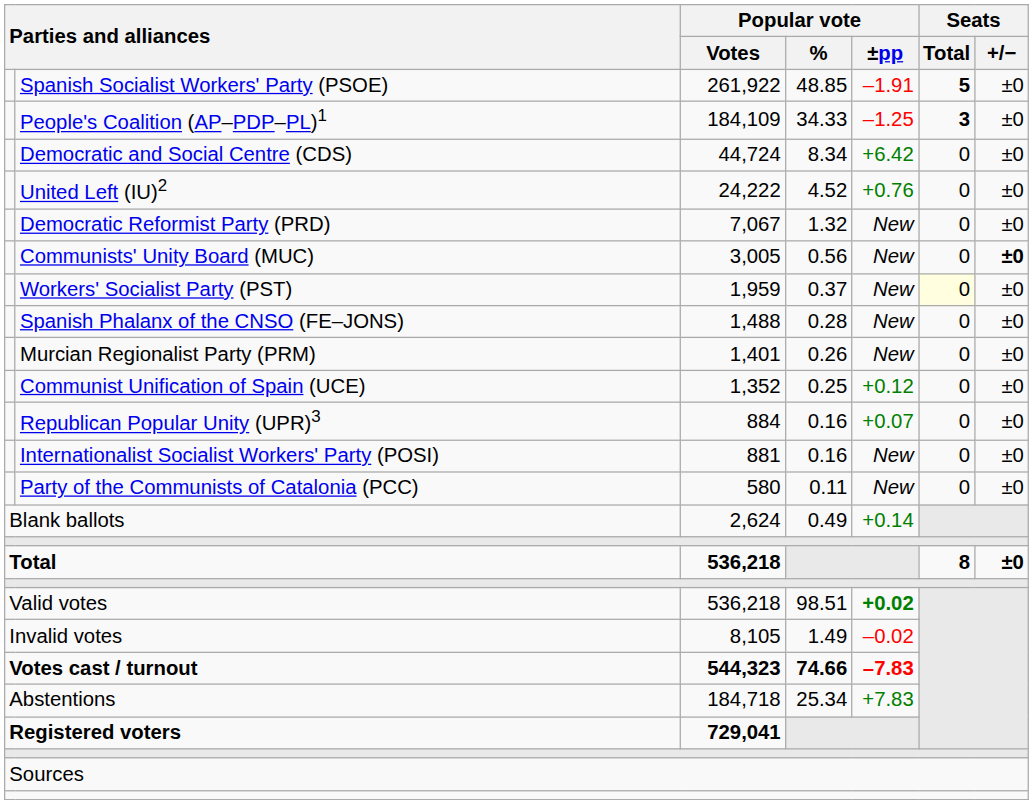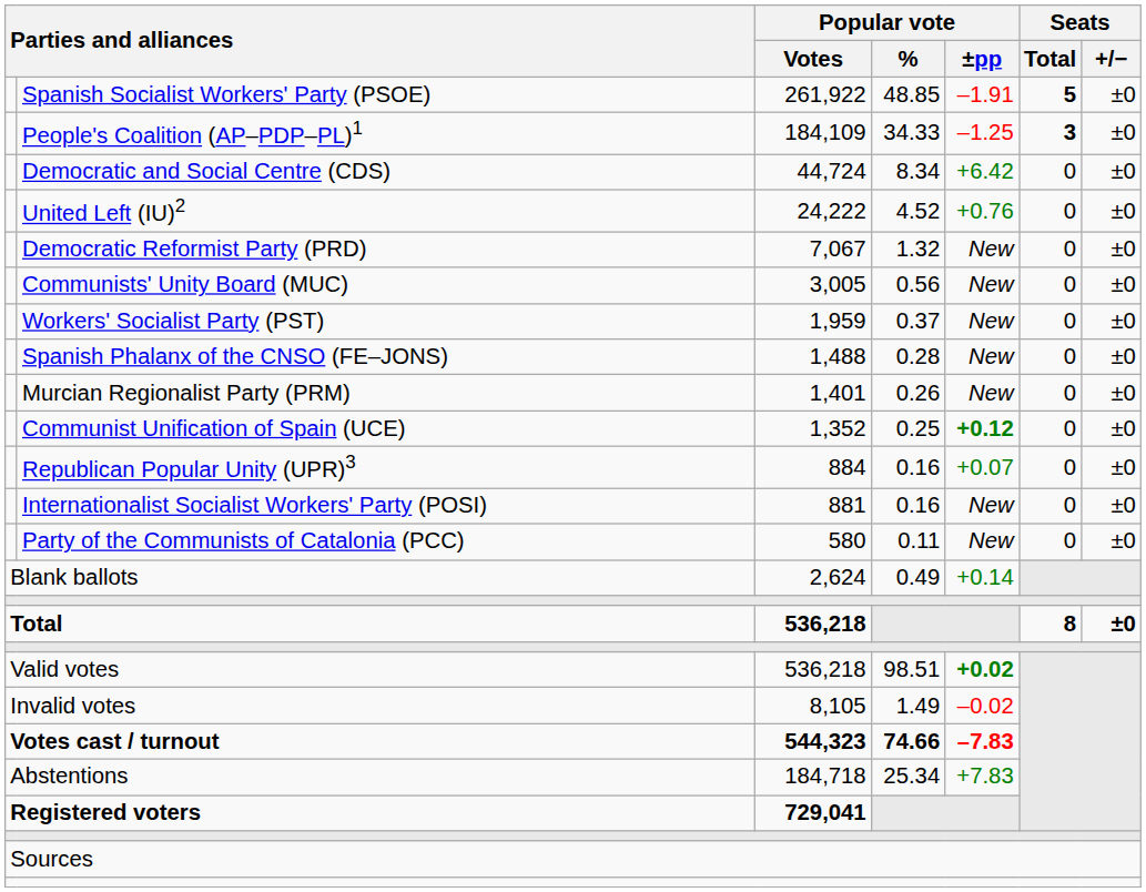Communists' Unity Board (MUC) | Seats / +/−: bold -> normal
Workers' Socialist Party (PST) | Seats / Total: lightyellow background -> no background
Communist Unification of Spain (UCE) | Popular vote / ±pp: normal -> bold
